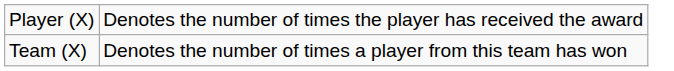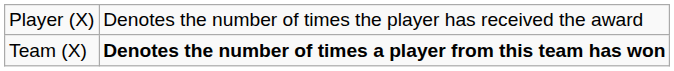Team (X) | column 2: normal -> bold
